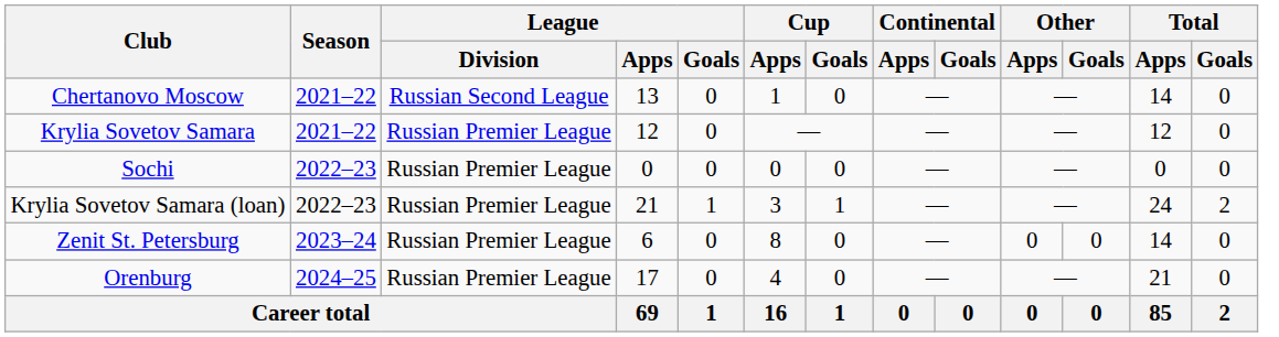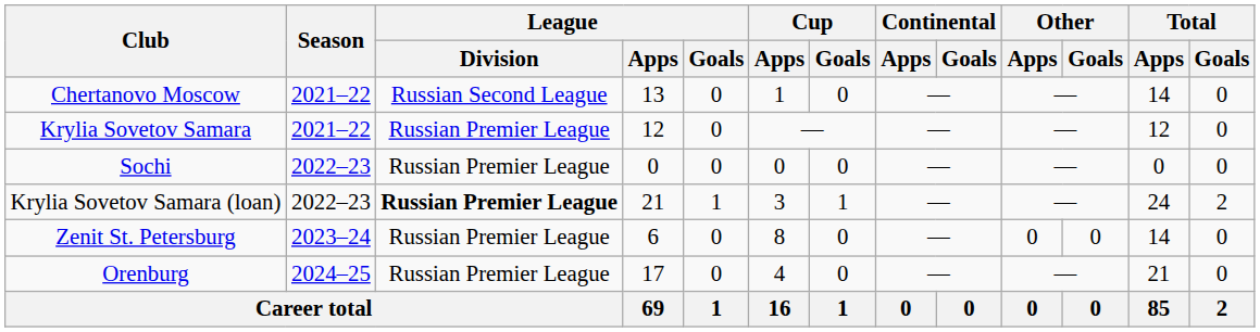Krylia Sovetov Samara (loan) | League / Division: normal -> bold
